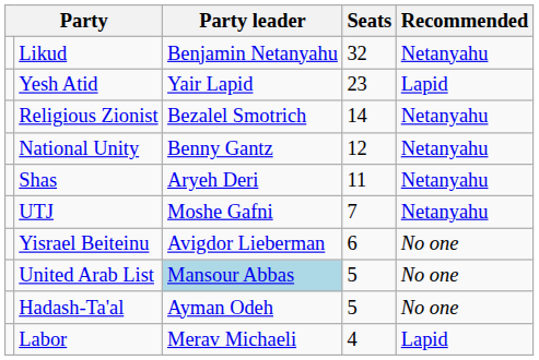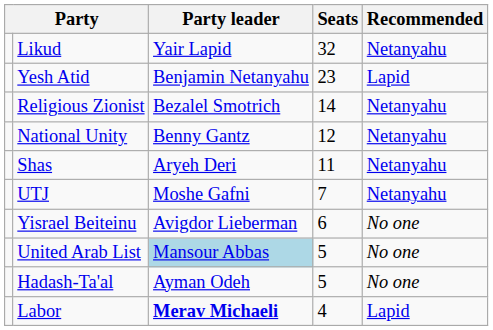Likud | Party leader: Benjamin Netanyahu -> Yair Lapid
Yesh Atid | Party leader: Yair Lapid -> Benjamin Netanyahu
Labor | Party leader: normal -> bold
